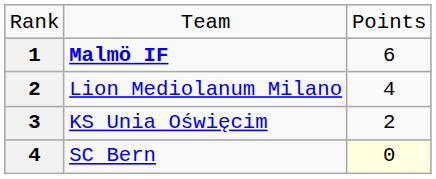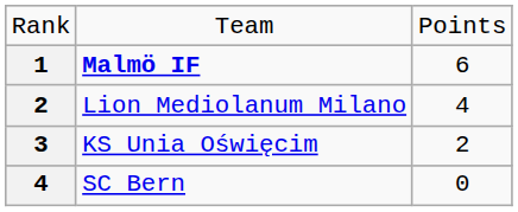SC Bern | column 3: lightyellow background -> no background
